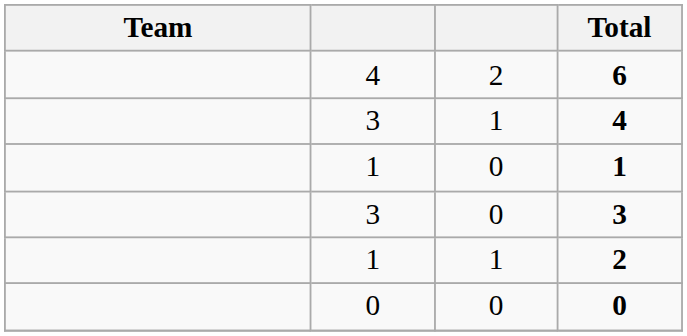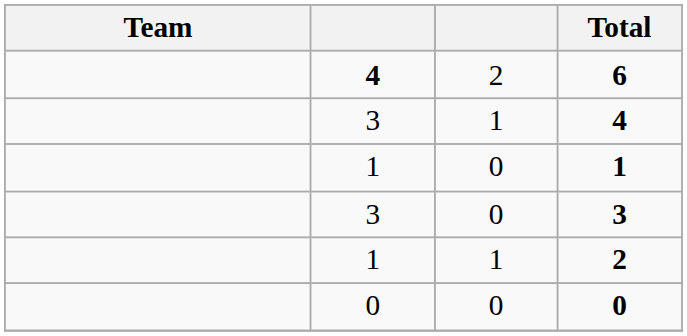6 | column 2: normal -> bold
